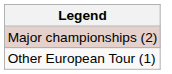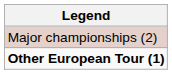row 3 | column 1: normal -> bold
